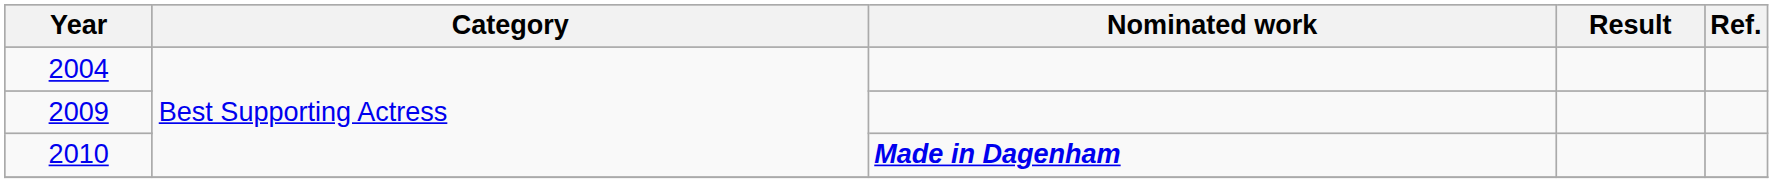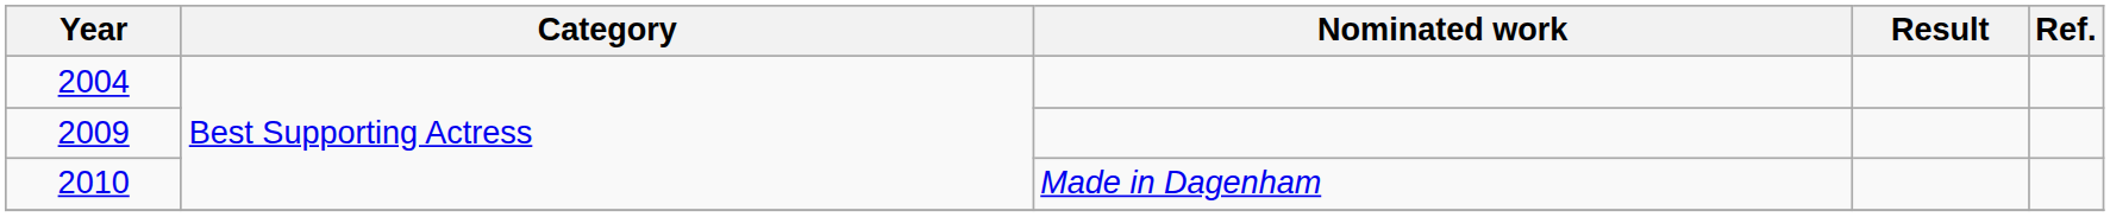2010 | Nominated work: bold -> normal
